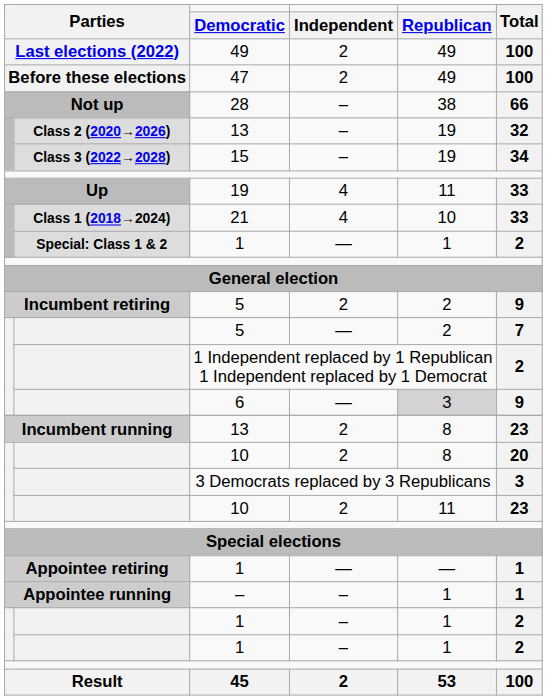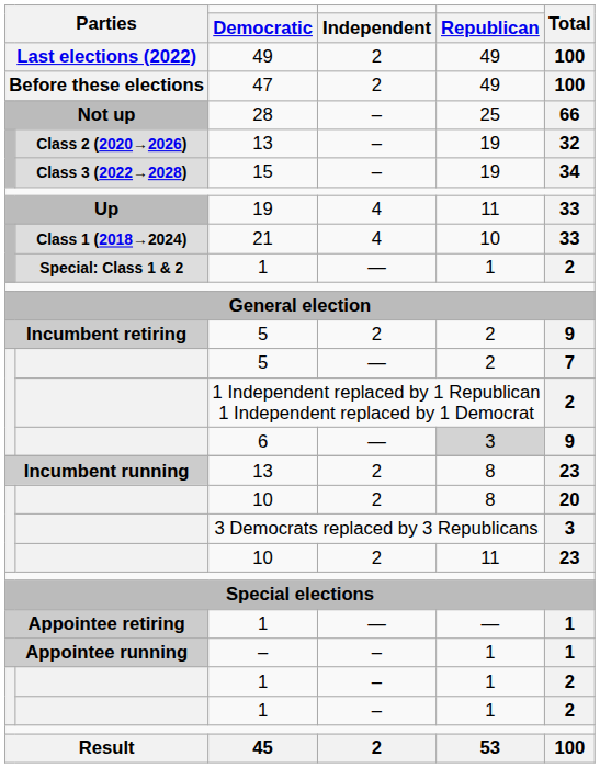28 | Republican: 38 -> 25
